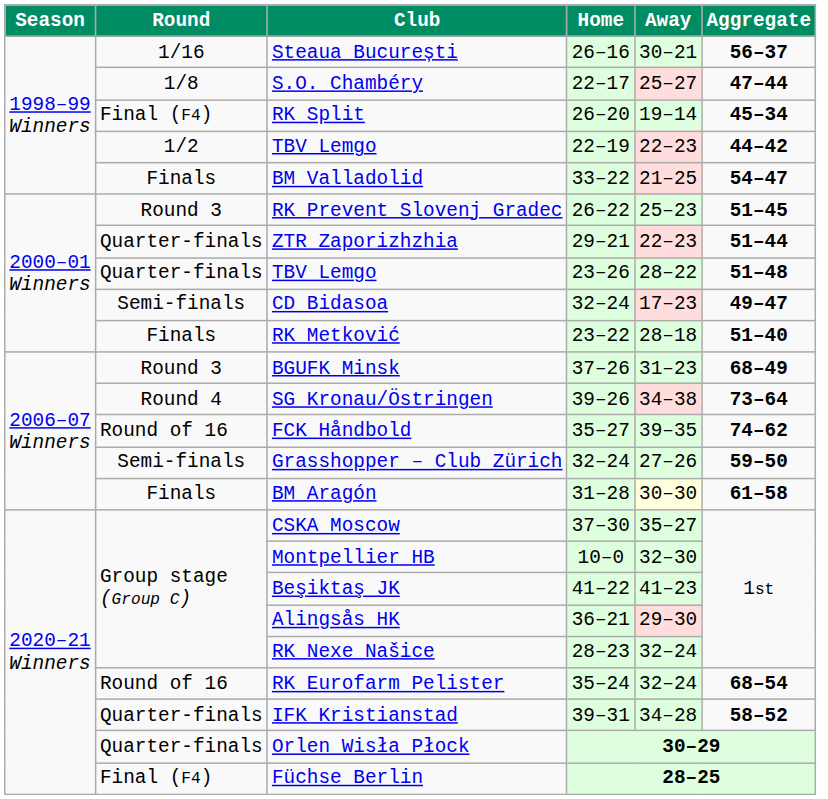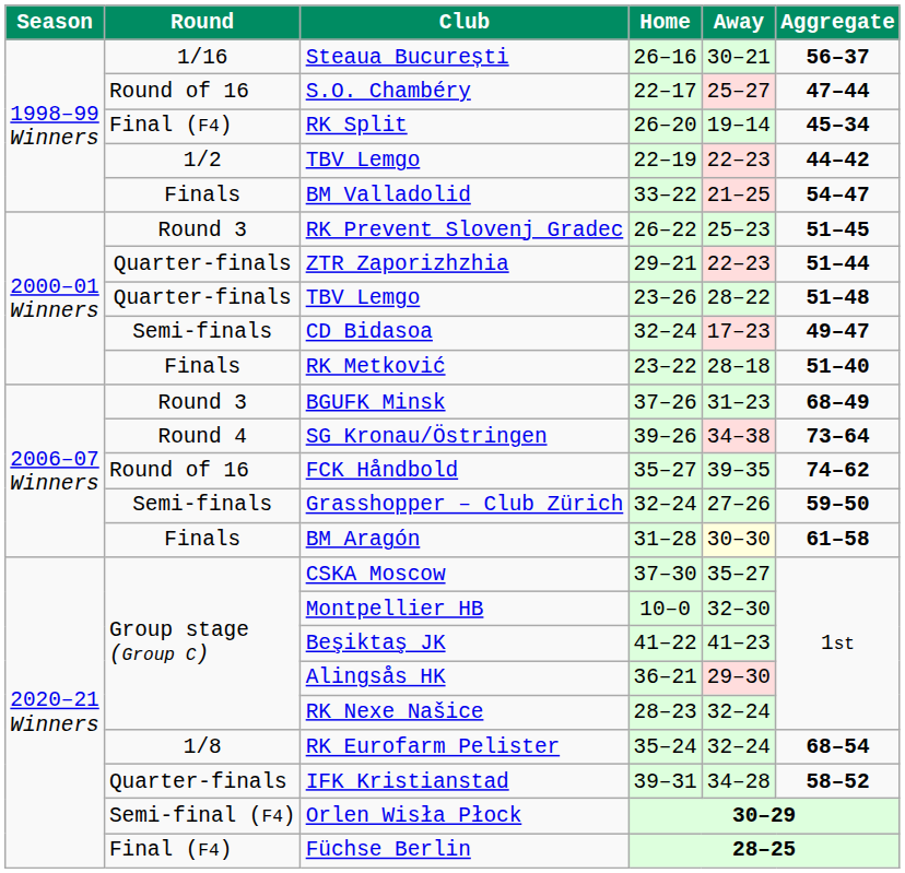S.O. Chambéry | Round: 1/8 -> Round of 16
RK Eurofarm Pelister | Round: Round of 16 -> 1/8
Orlen Wisła Płock | Round: Quarter-finals -> Semi-final (F4)
